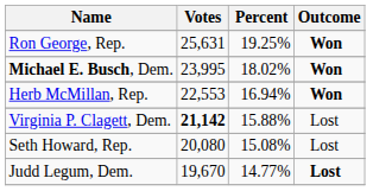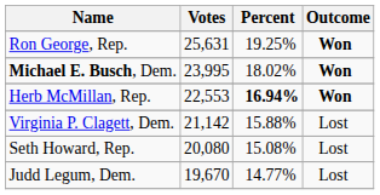Herb McMillan, Rep. | Percent: normal -> bold
Virginia P. Clagett, Dem. | Votes: bold -> normal
Judd Legum, Dem. | Outcome: bold -> normal
